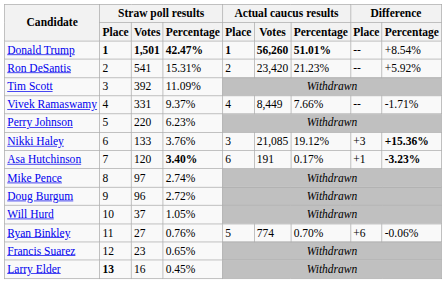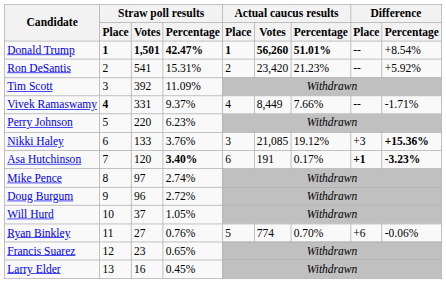Vivek Ramaswamy | Straw poll results / Place: normal -> bold
Asa Hutchinson | Difference / Place: normal -> bold
Larry Elder | Straw poll results / Place: bold -> normal
